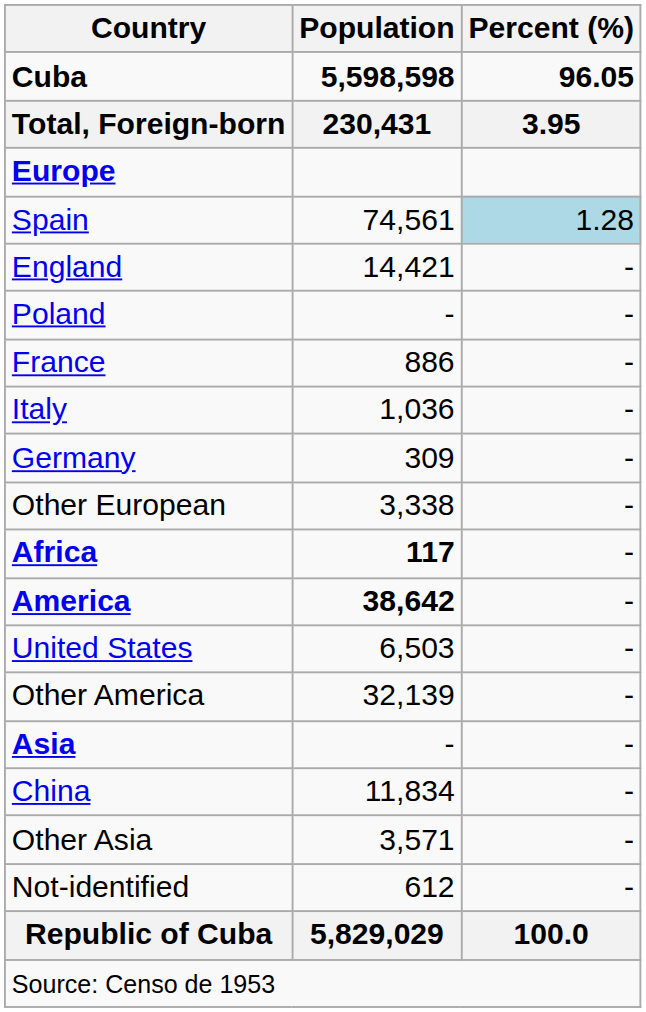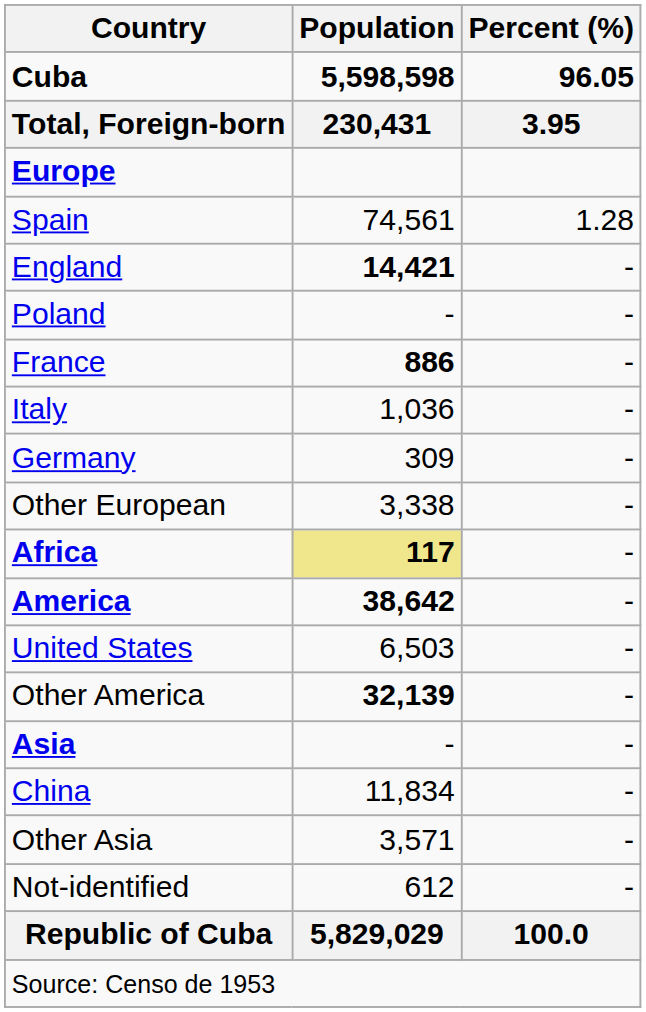Spain | Percent (%): lightblue background -> no background
England | Population: normal -> bold
France | Population: normal -> bold
Africa | Population: no background -> khaki background
Other America | Population: normal -> bold
